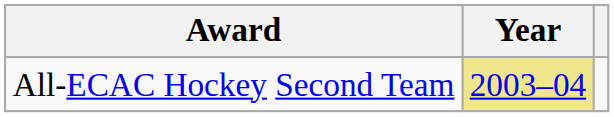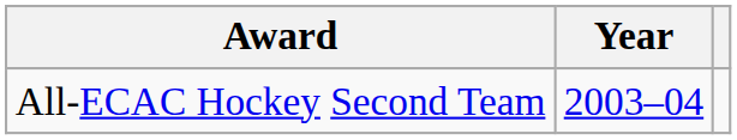row 2 | Year: khaki background -> no background
